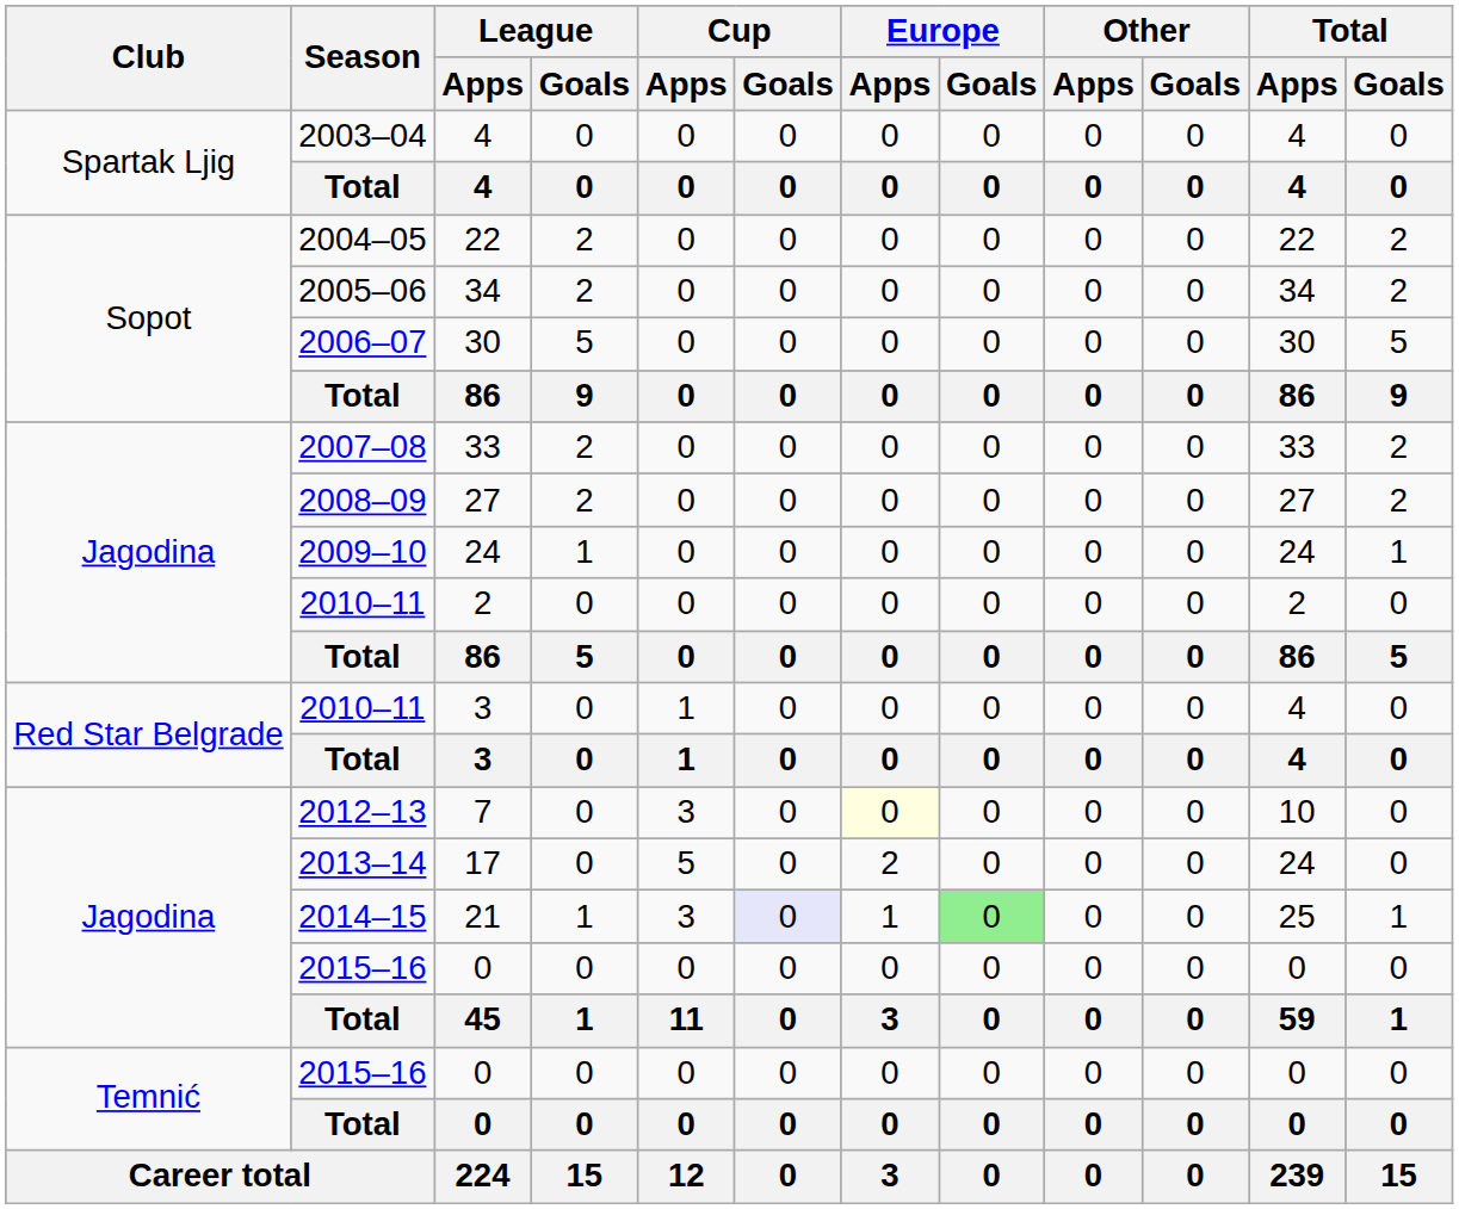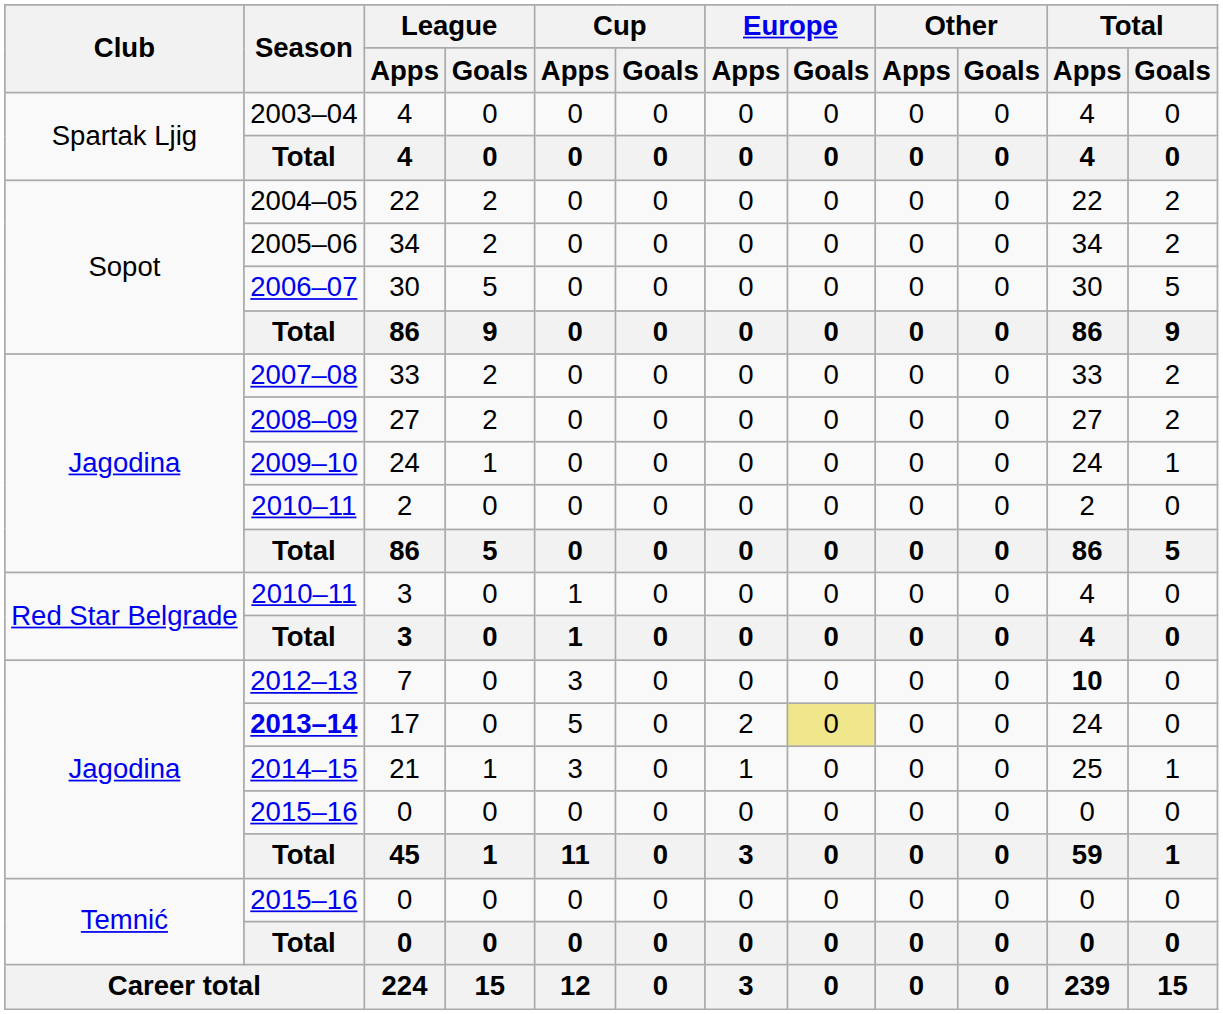7 | Europe / Apps: lightyellow background -> no background
7 | Total / Apps: normal -> bold
17 | Season: normal -> bold
17 | Europe / Goals: no background -> khaki background
21 | Cup / Goals: lavender background -> no background
21 | Europe / Goals: lightgreen background -> no background
